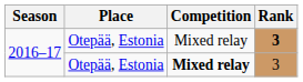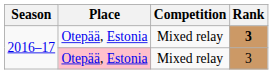row 3 | Place: no background -> pink background
row 3 | Competition: bold -> normal
